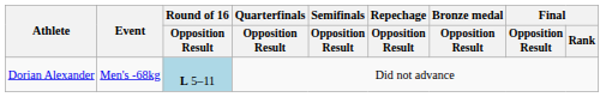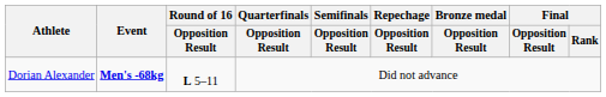Dorian Alexander | Event: normal -> bold
Dorian Alexander | Round of 16 / Opposition Result: lightblue background -> no background
